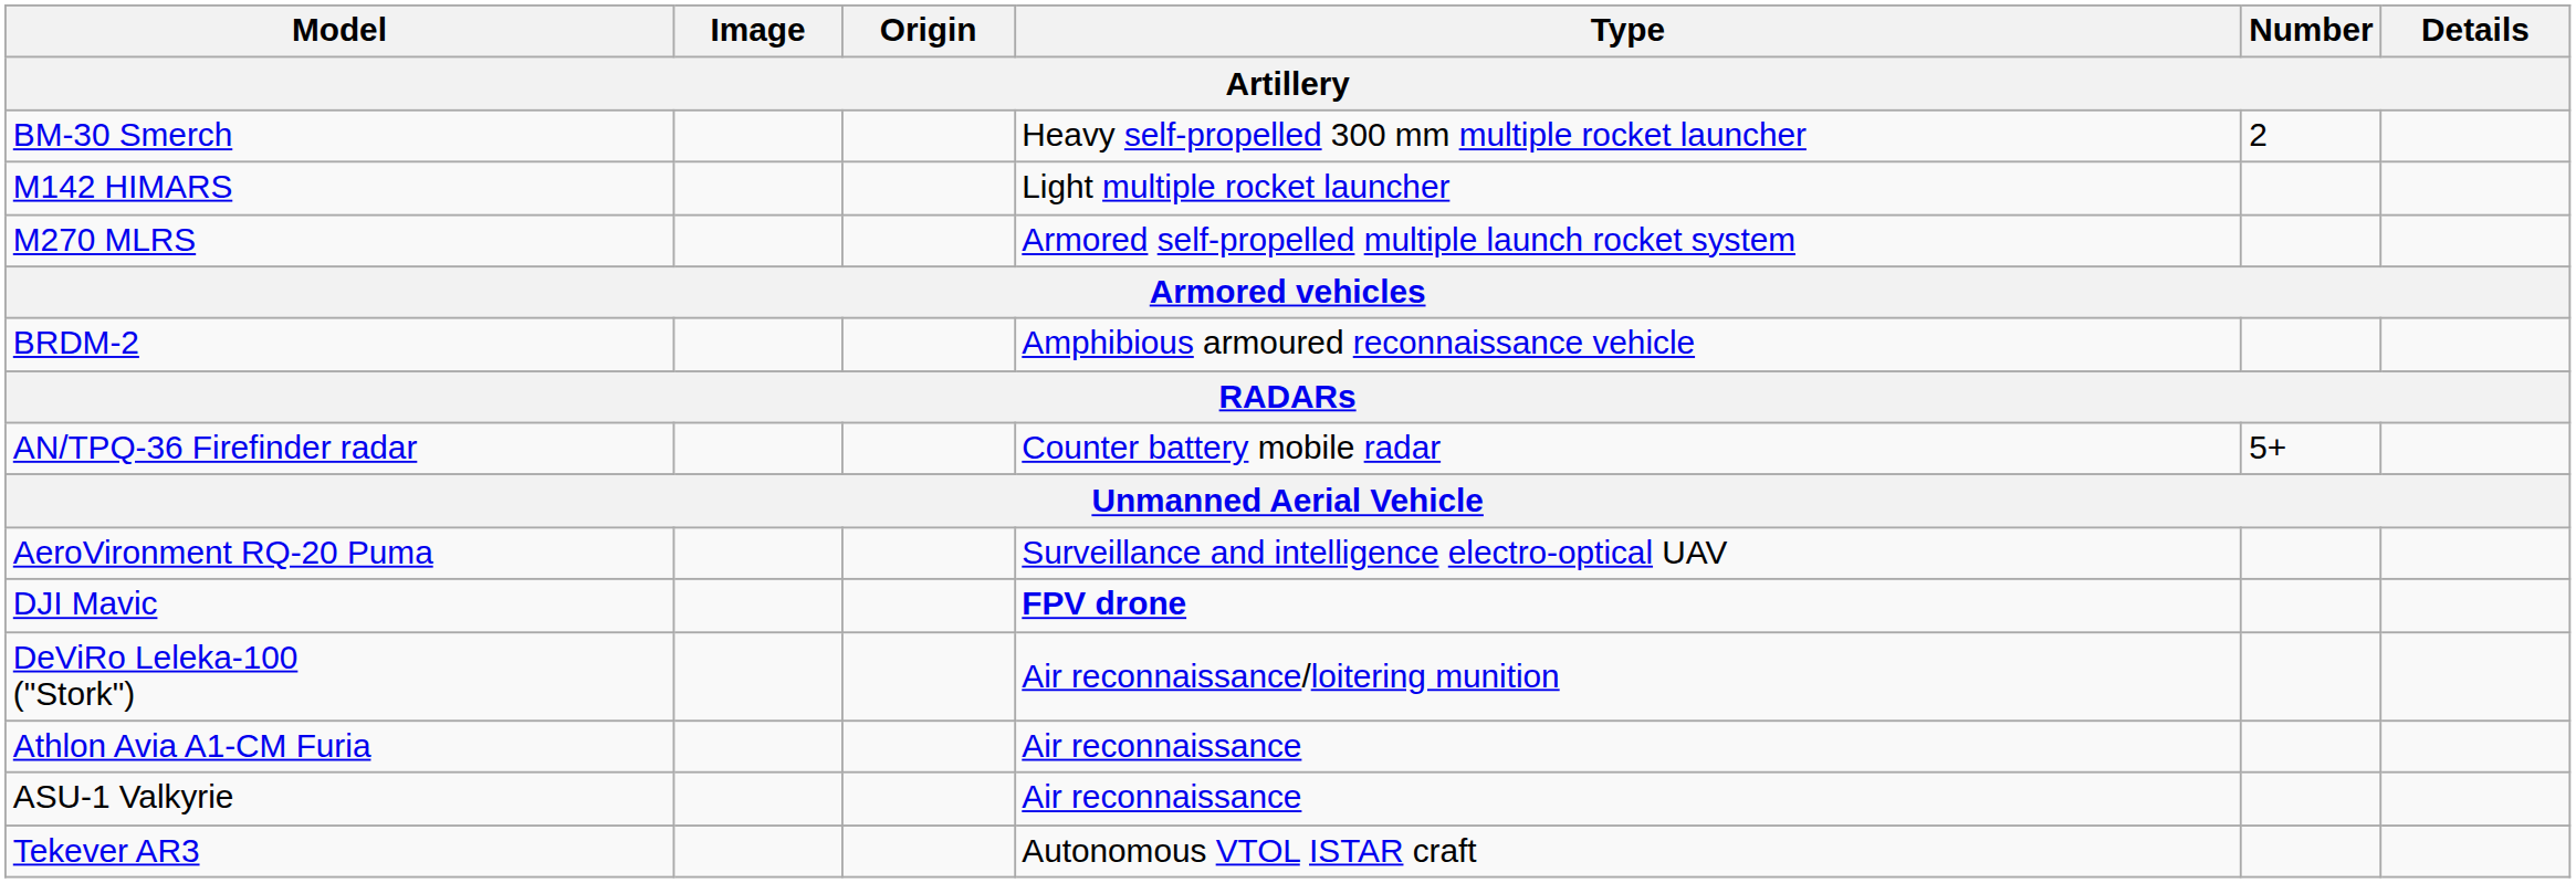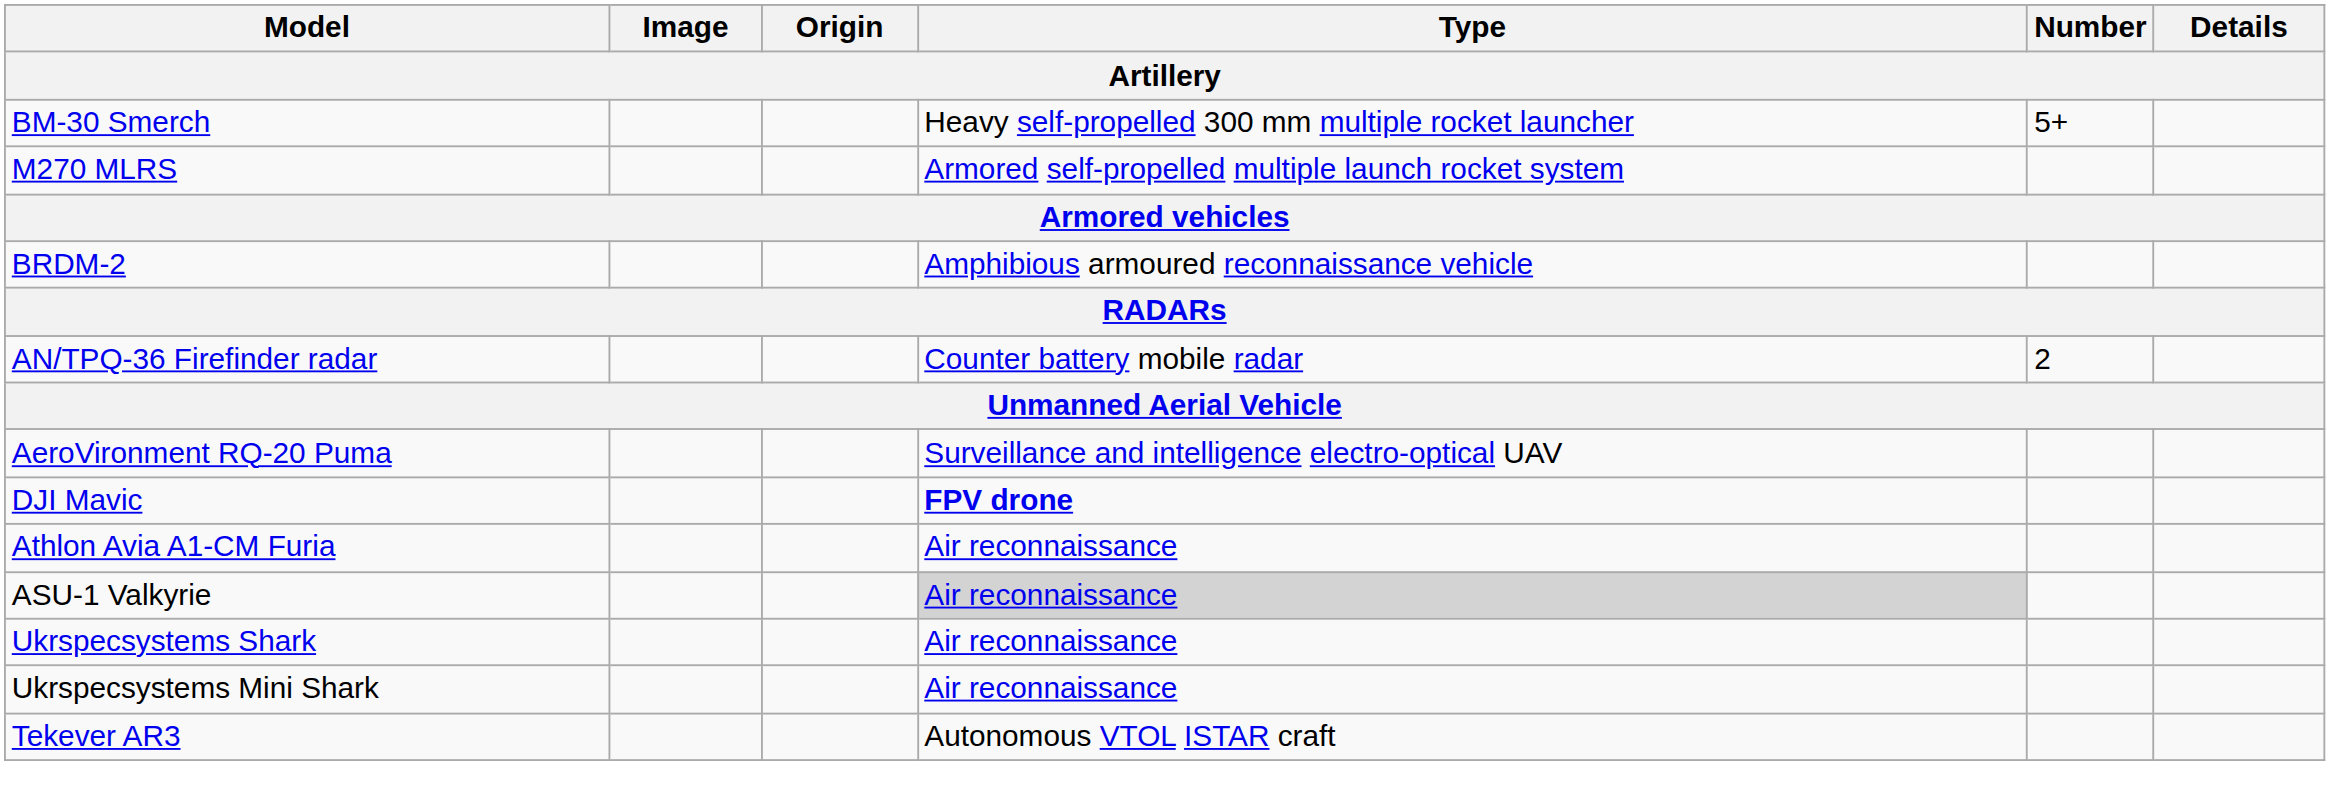BM-30 Smerch | Number: 2 -> 5+
- row: M142 HIMARS | Light multiple rocket launcher
AN/TPQ-36 Firefinder radar | Number: 5+ -> 2
- row: DeViRo Leleka-100 ("Stork") | Air reconnaissance/loitering munition
ASU-1 Valkyrie | Type: no background -> lightgrey background
+ row: Ukrspecsystems Shark | Air reconnaissance
+ row: Ukrspecsystems Mini Shark | Air reconnaissance
